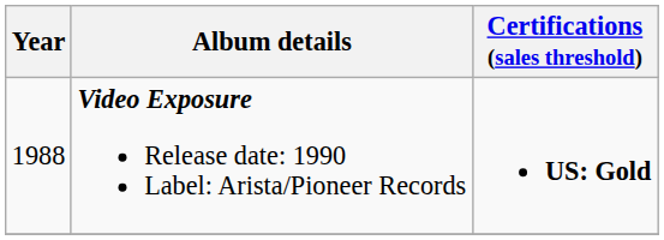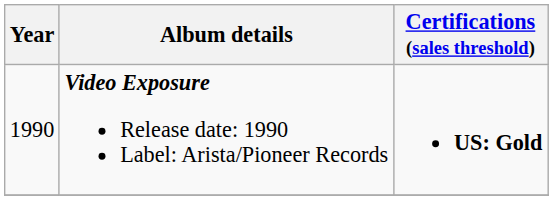row 2 | Year: 1988 -> 1990
